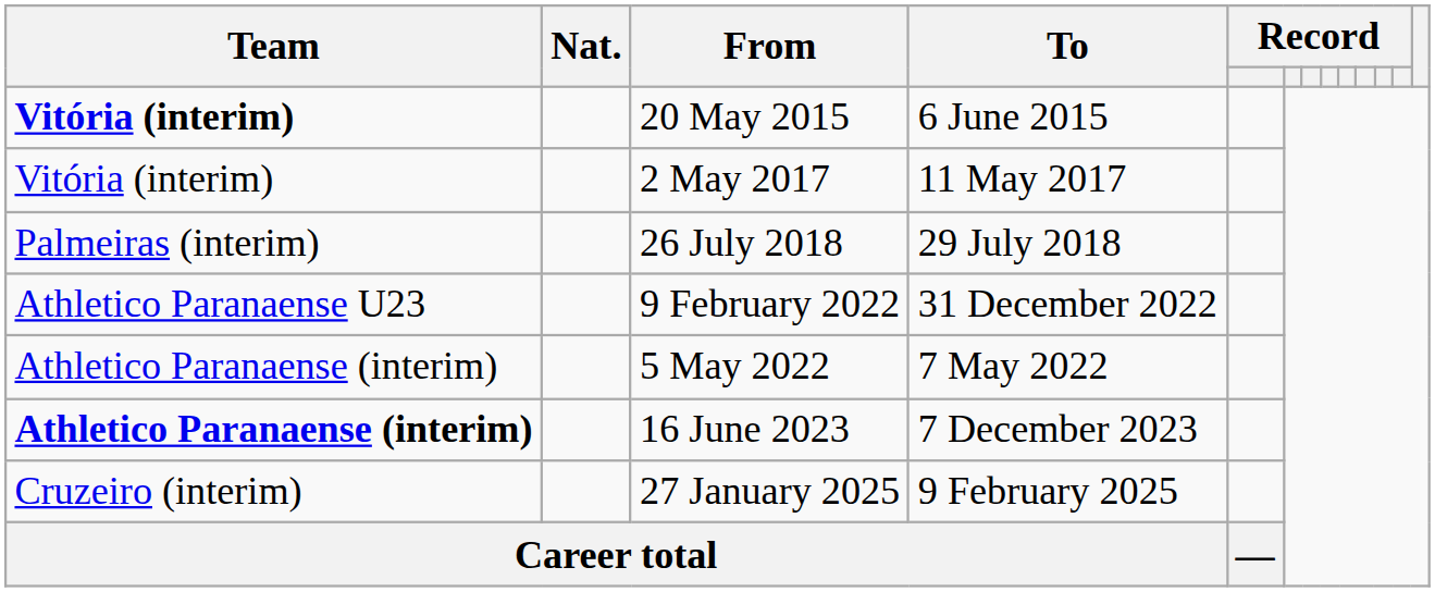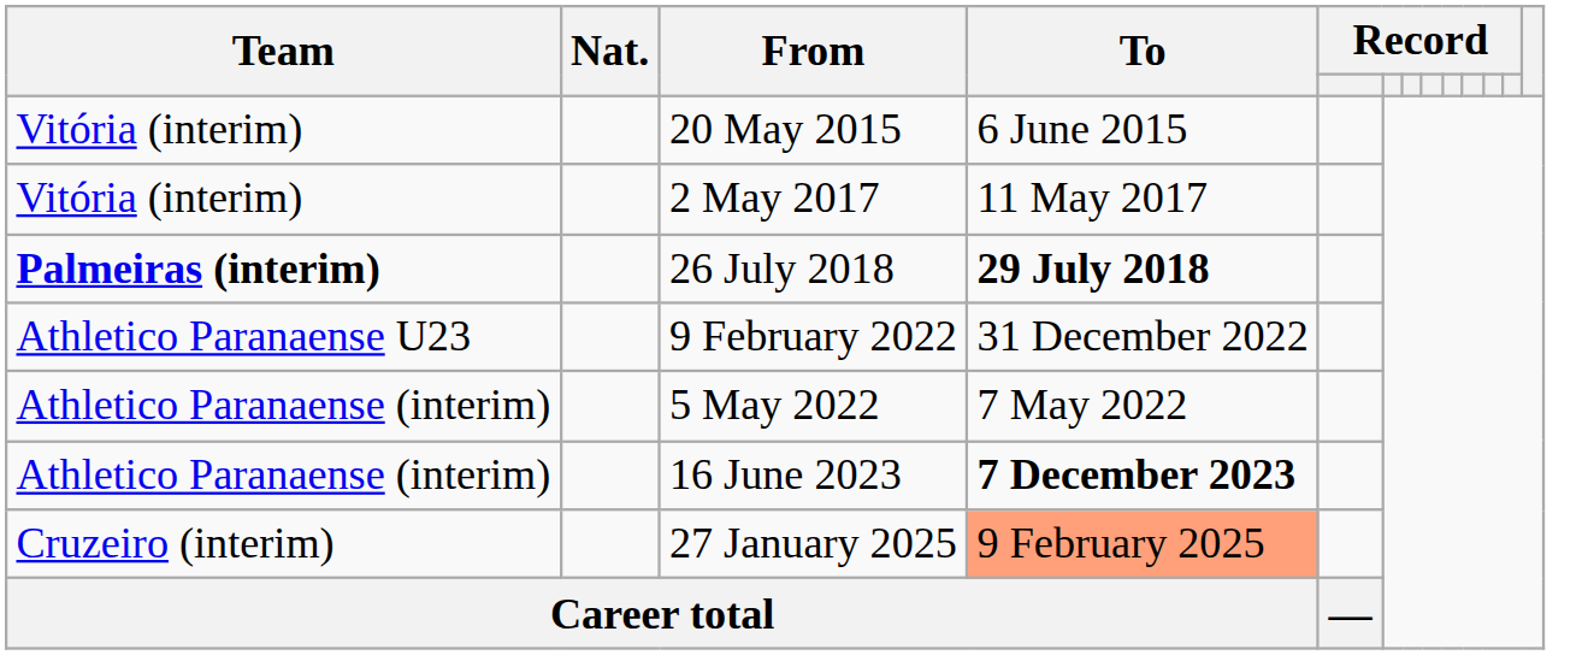20 May 2015 | Team: bold -> normal
26 July 2018 | Team: normal -> bold
26 July 2018 | To: normal -> bold
16 June 2023 | Team: bold -> normal
16 June 2023 | To: normal -> bold
27 January 2025 | To: no background -> lightsalmon background
